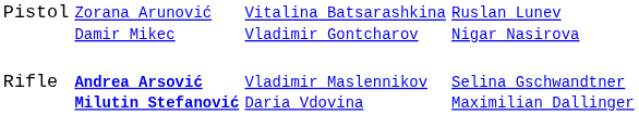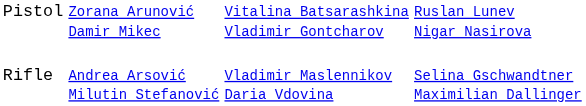Rifle | column 2: bold -> normal
